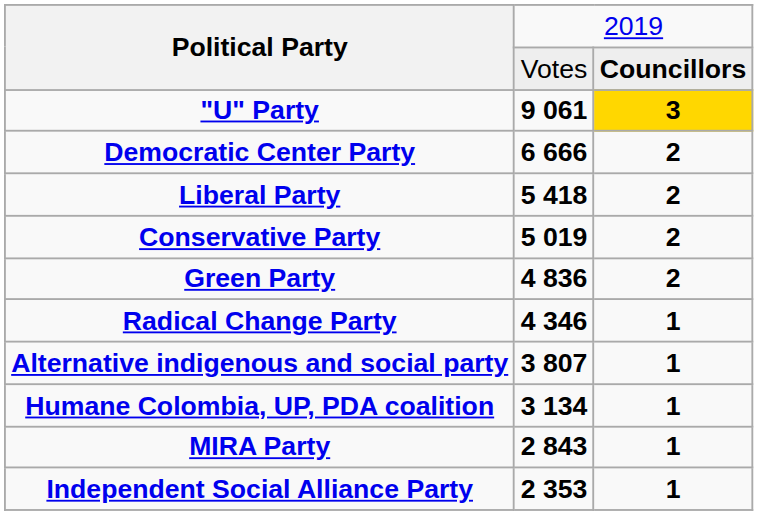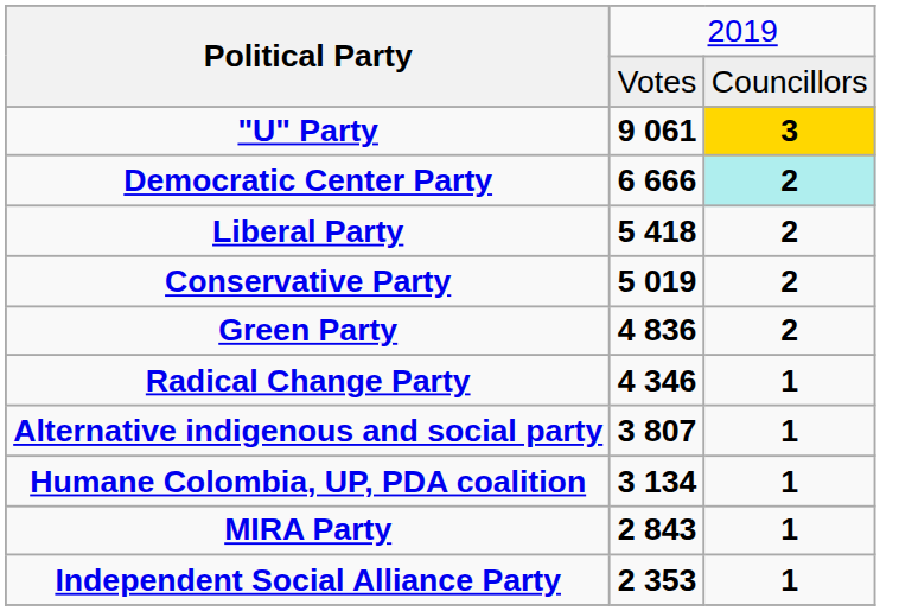Political Party / Votes | column 3: bold -> normal
Democratic Center Party | column 3: no background -> paleturquoise background
